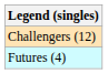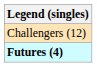row 3 | column 1: normal -> bold
